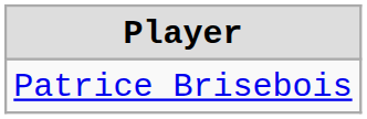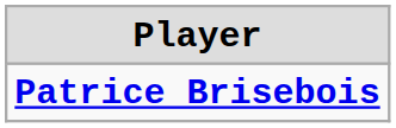row 2 | column 1: normal -> bold
